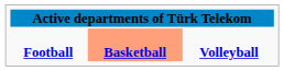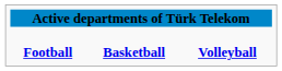Football | column 2: lightsalmon background -> no background
